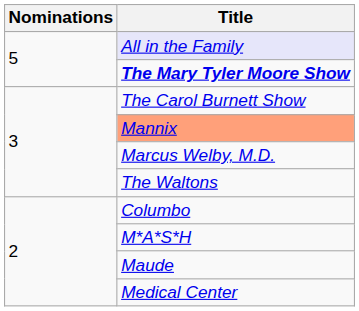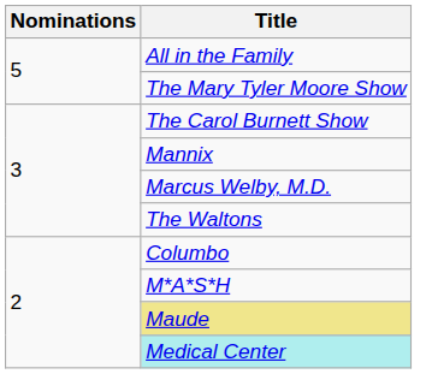All in the Family | Title: lavender background -> no background
The Mary Tyler Moore Show | Title: bold -> normal
Mannix | Title: lightsalmon background -> no background
Maude | Title: no background -> khaki background
Medical Center | Title: no background -> paleturquoise background
